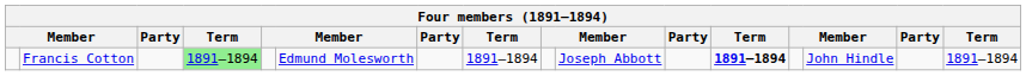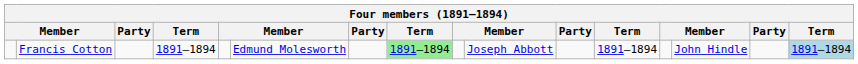Francis Cotton | column 4: lightgreen background -> no background
Francis Cotton | column 8: no background -> lightgreen background
Francis Cotton | column 12: bold -> normal
Francis Cotton | column 16: no background -> lightblue background
